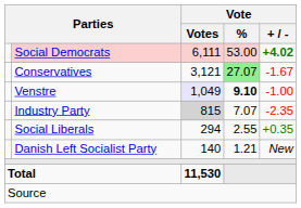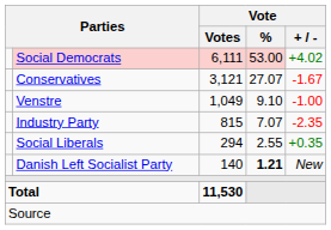Social Democrats | Vote / + / -: bold -> normal
Conservatives | Vote / %: lightgreen background -> no background
Venstre | Vote / Votes: lavender background -> no background
Venstre | Vote / %: bold -> normal
Industry Party | Vote / Votes: lightgrey background -> no background
Danish Left Socialist Party | Vote / %: normal -> bold
